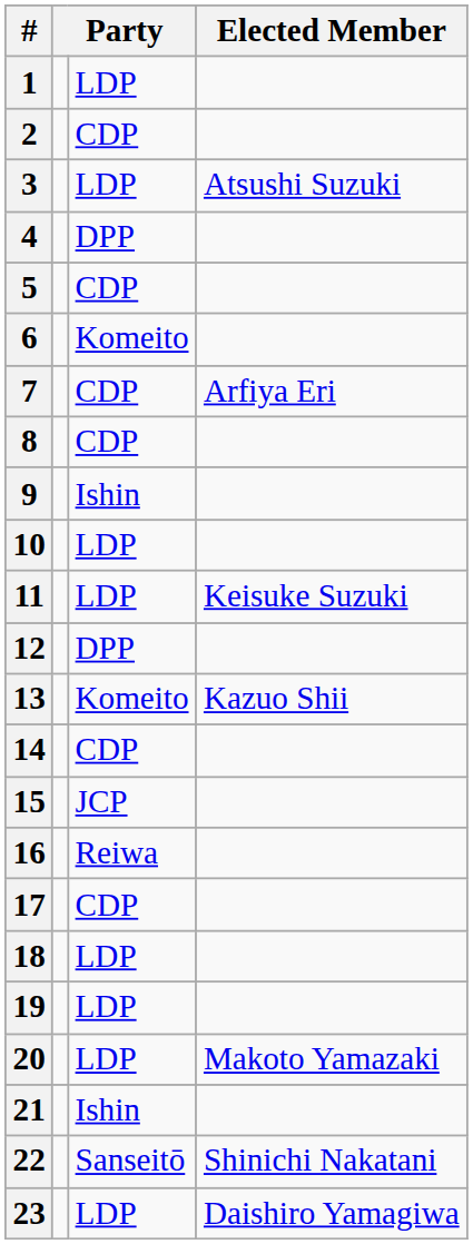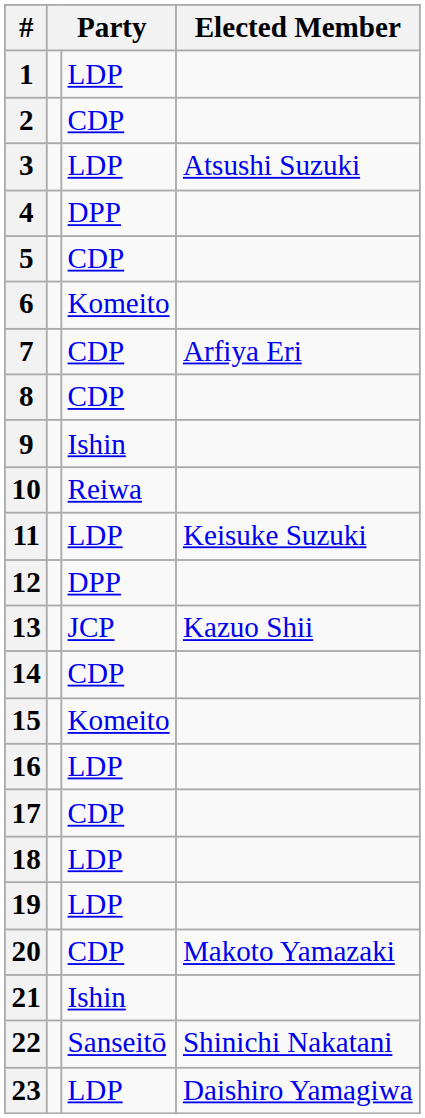10 | column 3: LDP -> Reiwa
13 | column 3: Komeito -> JCP
15 | column 3: JCP -> Komeito
16 | column 3: Reiwa -> LDP
20 | column 3: LDP -> CDP
